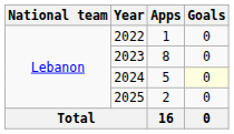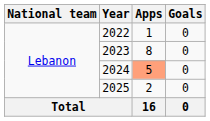2024 | Apps: no background -> lightsalmon background
2024 | Goals: lightyellow background -> no background
